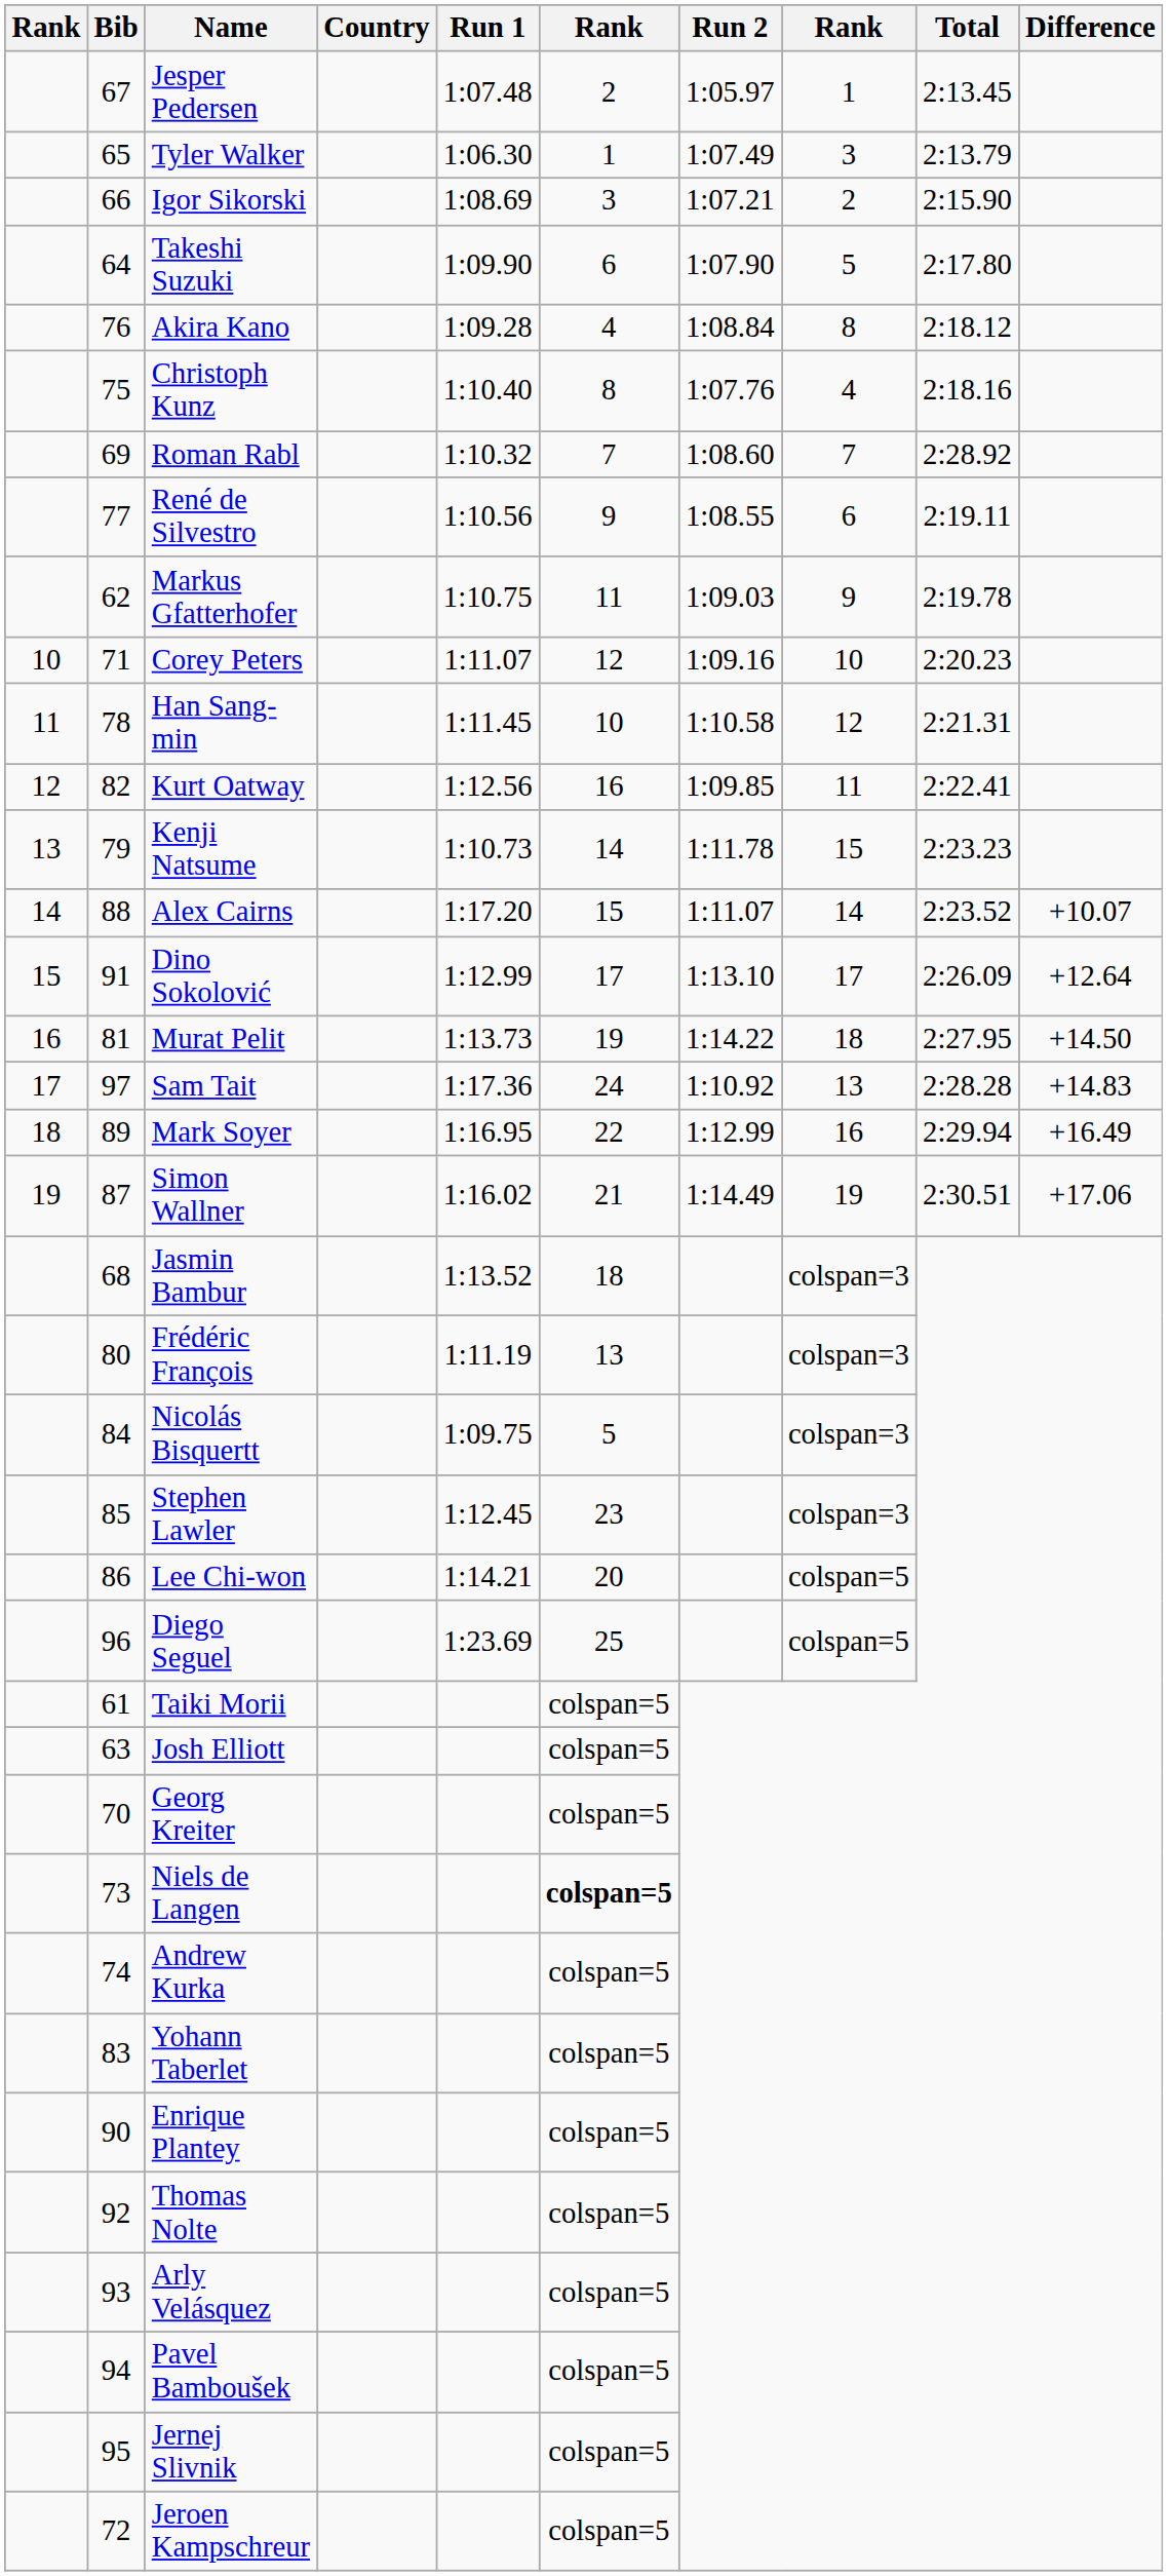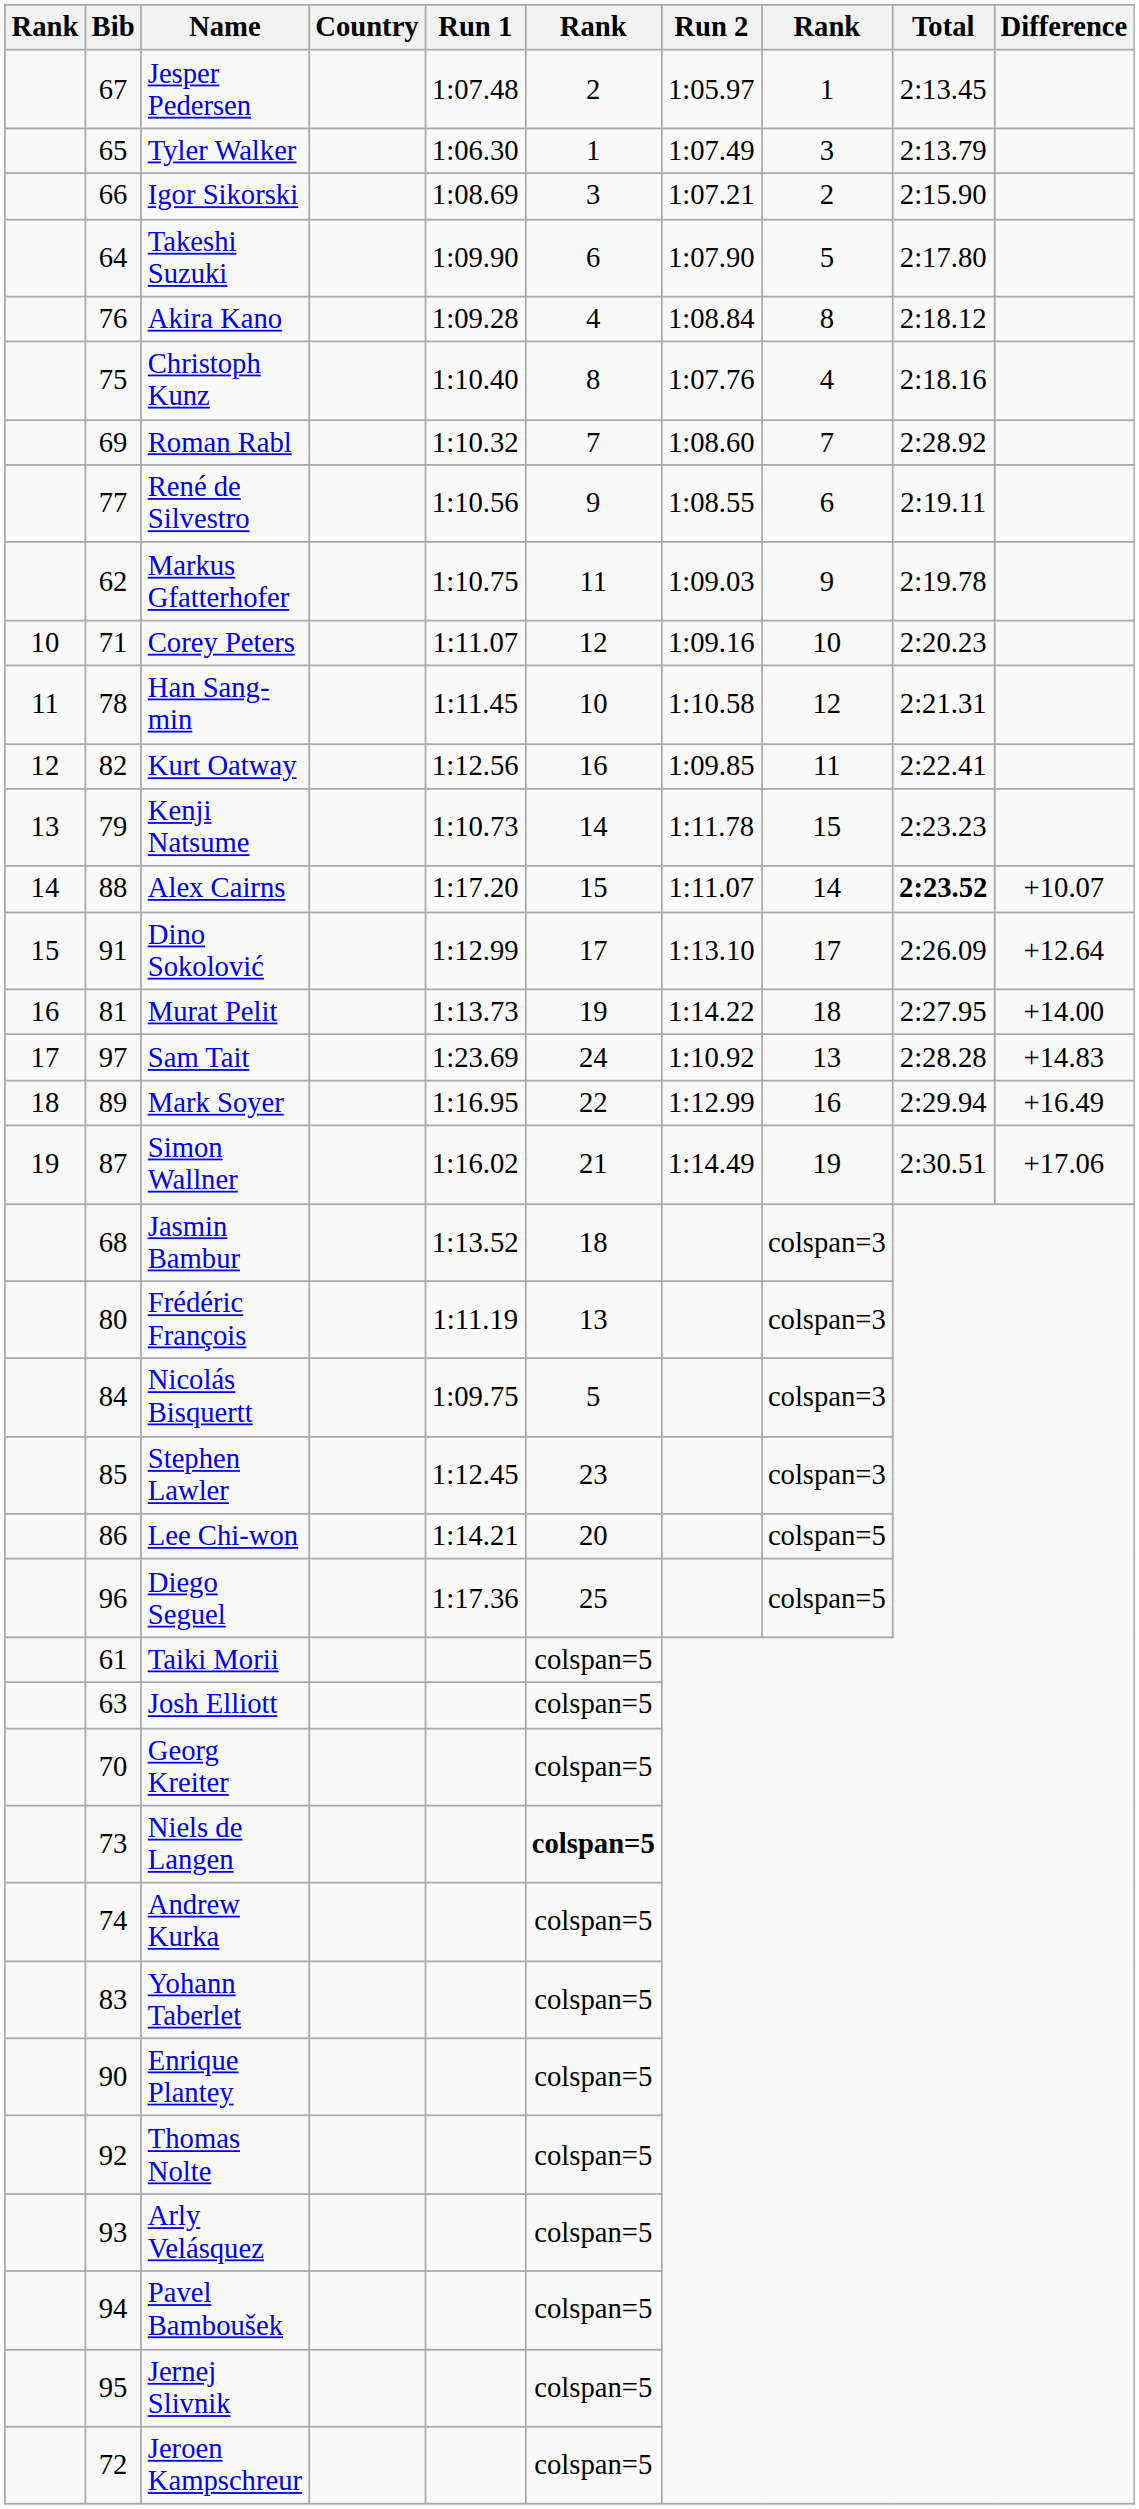Alex Cairns | Total: normal -> bold
Murat Pelit | Difference: +14.50 -> +14.00
Sam Tait | Run 1: 1:17.36 -> 1:23.69
Diego Seguel | Run 1: 1:23.69 -> 1:17.36
